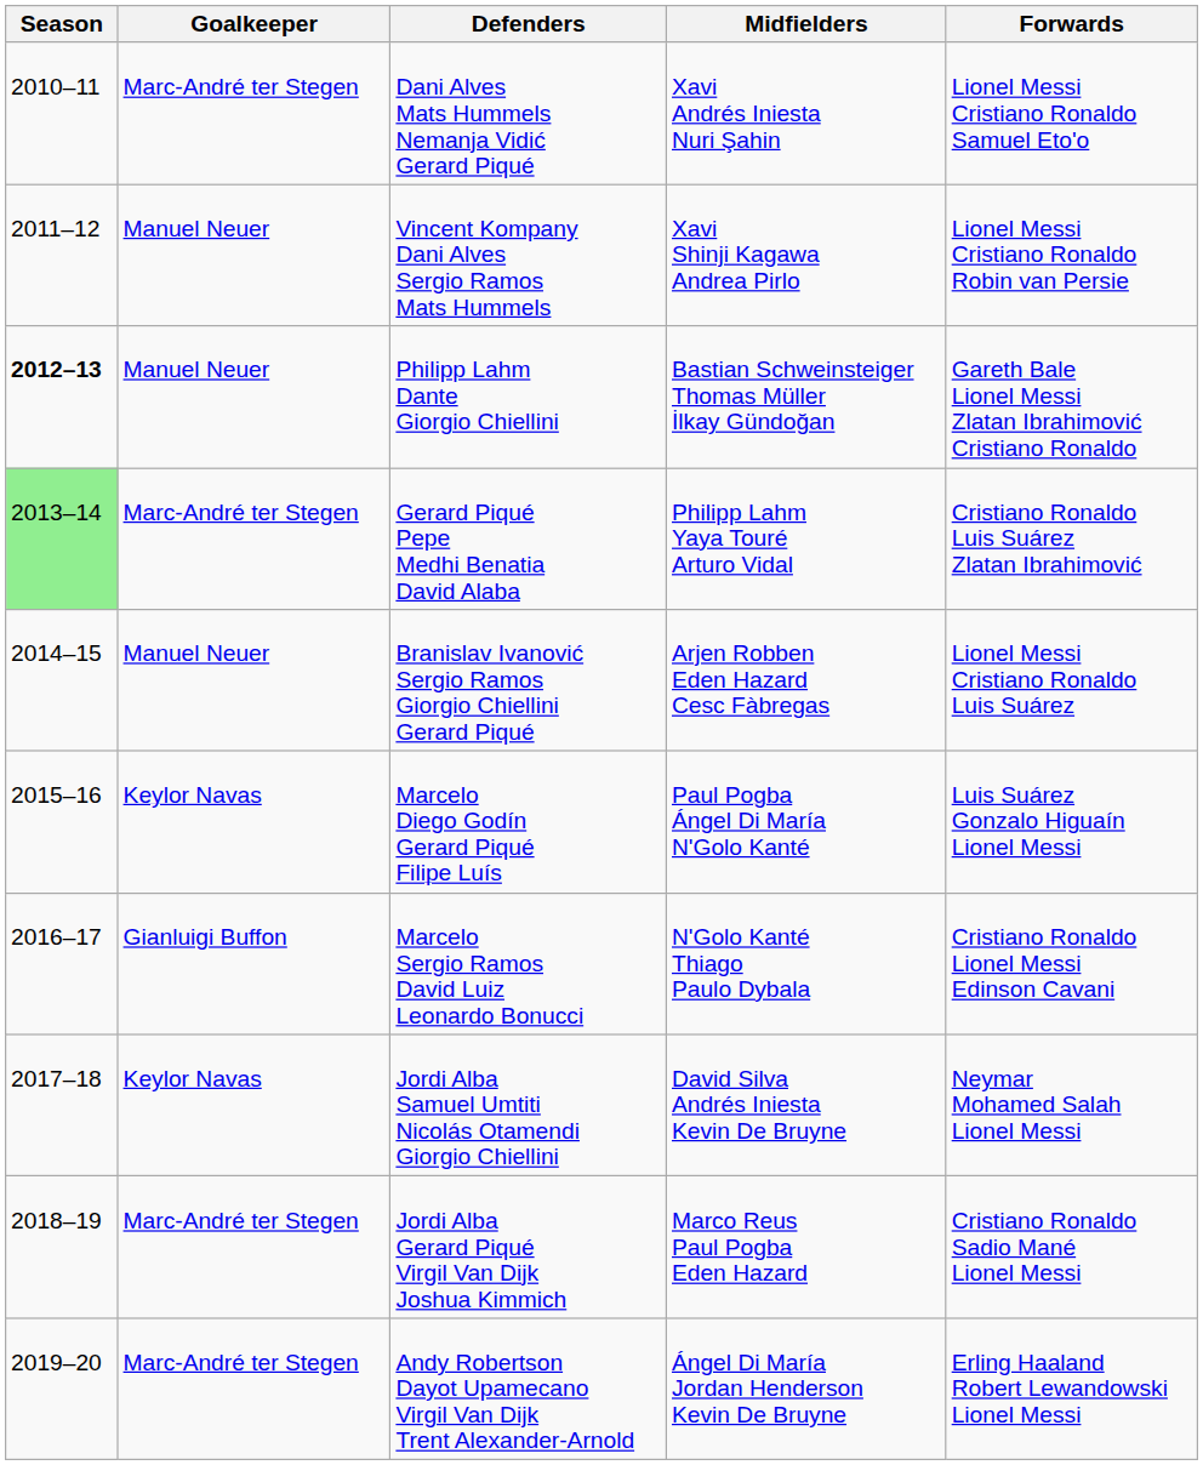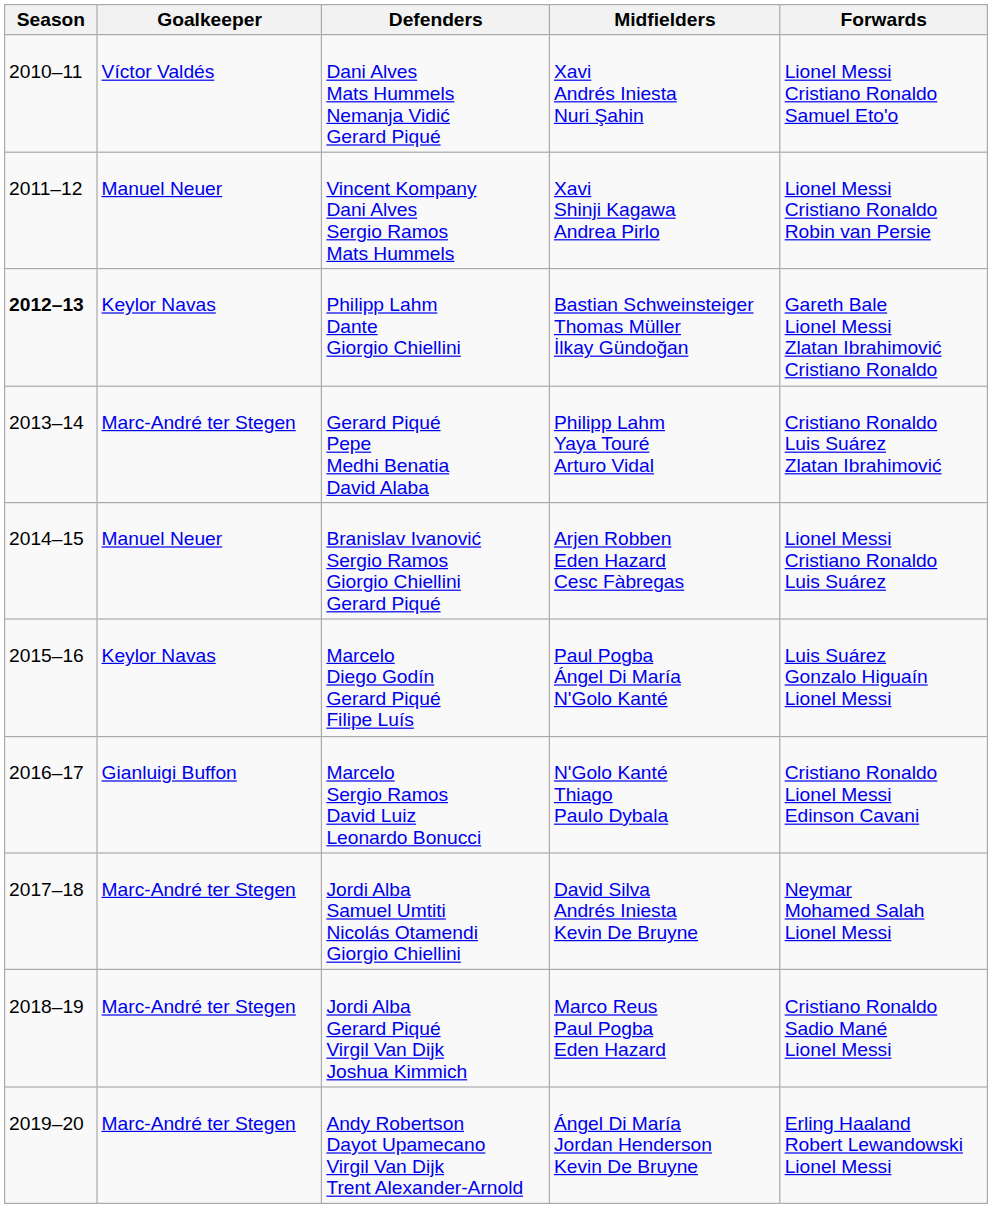Dani Alves Mats Hummels Nemanja Vidić Gerard Piqué | Goalkeeper: Marc-André ter Stegen -> Víctor Valdés
Philipp Lahm Dante Giorgio Chiellini | Goalkeeper: Manuel Neuer -> Keylor Navas
Gerard Piqué Pepe Medhi Benatia David Alaba | Season: lightgreen background -> no background
Jordi Alba Samuel Umtiti Nicolás Otamendi Giorgio Chiellini | Goalkeeper: Keylor Navas -> Marc-André ter Stegen
